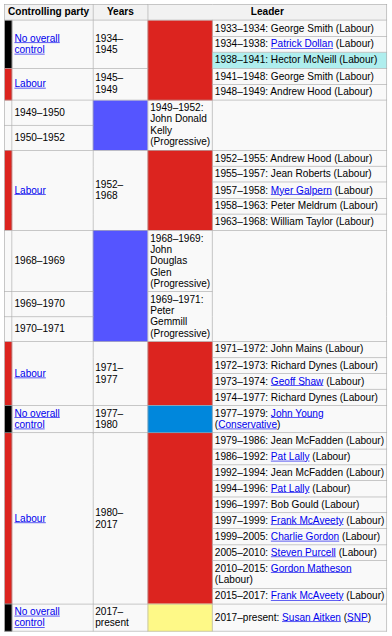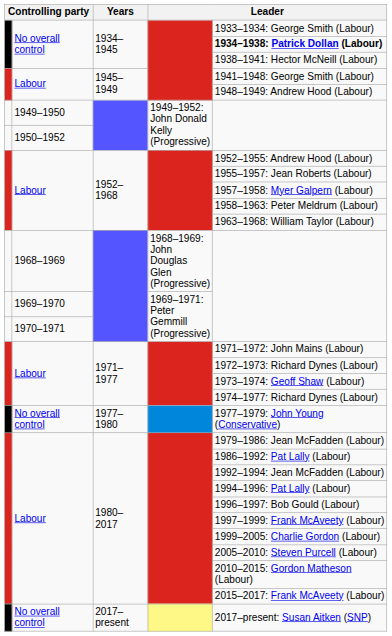row 3 | column 5: normal -> bold
row 4 | column 5: paleturquoise background -> no background
